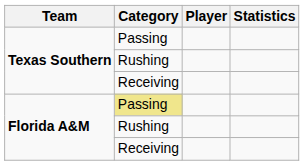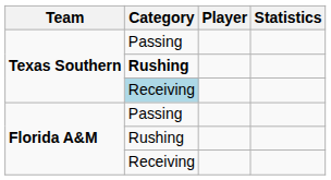Texas Southern / Rushing | Category: normal -> bold
Texas Southern / Receiving | Category: no background -> lightblue background
Florida A&M / Passing | Category: khaki background -> no background
